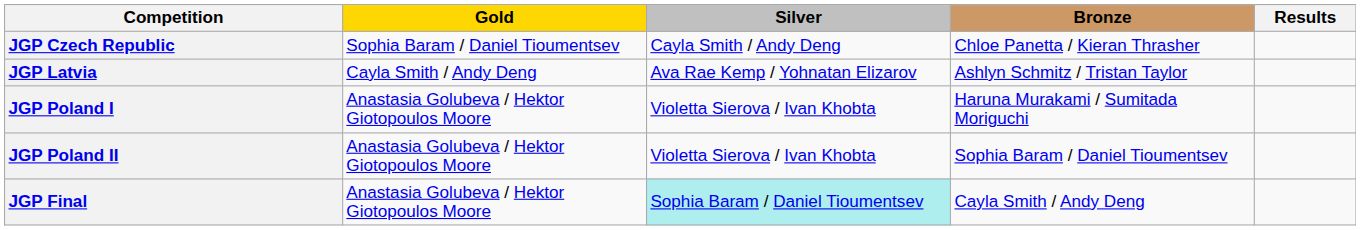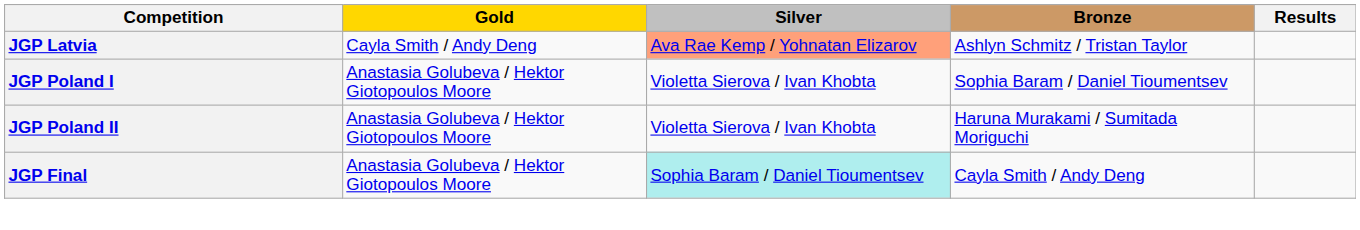- row: JGP Czech Republic | Sophia Baram / Daniel Tioumentsev | Cayla Smith / Andy Deng | Chloe Panetta / Kieran Thrasher
JGP Latvia | Silver: no background -> lightsalmon background
JGP Poland I | Bronze: Haruna Murakami / Sumitada Moriguchi -> Sophia Baram / Daniel Tioumentsev
JGP Poland II | Bronze: Sophia Baram / Daniel Tioumentsev -> Haruna Murakami / Sumitada Moriguchi
